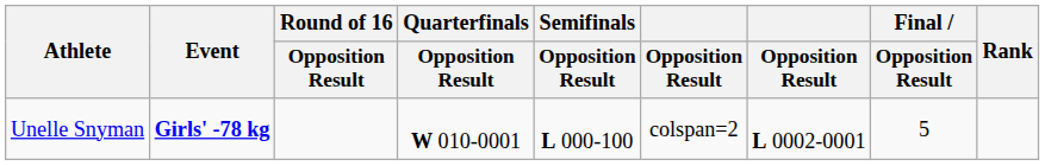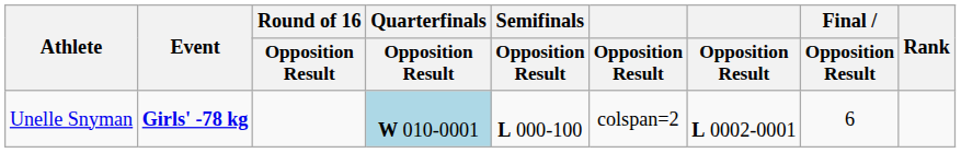Unelle Snyman | Quarterfinals / Opposition Result: no background -> lightblue background
Unelle Snyman | Final / Opposition Result: 5 -> 6
